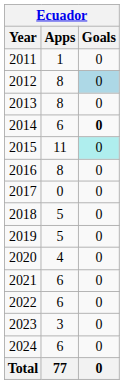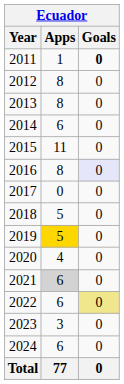2011 | Goals: normal -> bold
2012 | Goals: lightblue background -> no background
2014 | Goals: bold -> normal
2015 | Goals: paleturquoise background -> no background
2016 | Goals: no background -> lavender background
2019 | Apps: no background -> gold background
2021 | Apps: no background -> lightgrey background
2022 | Goals: no background -> khaki background
